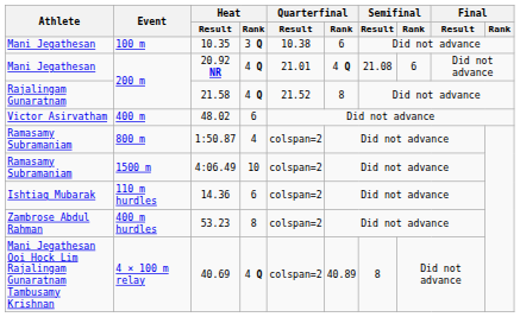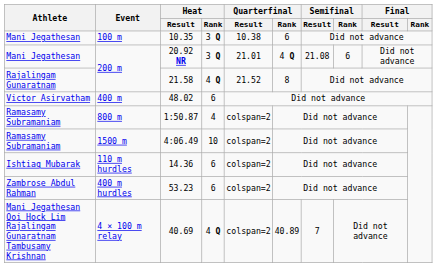20.92 NR | Heat / Rank: 4 Q -> 3 Q
53.23 | Heat / Rank: 8 -> 6
40.69 | Semifinal / Result: 8 -> 7
